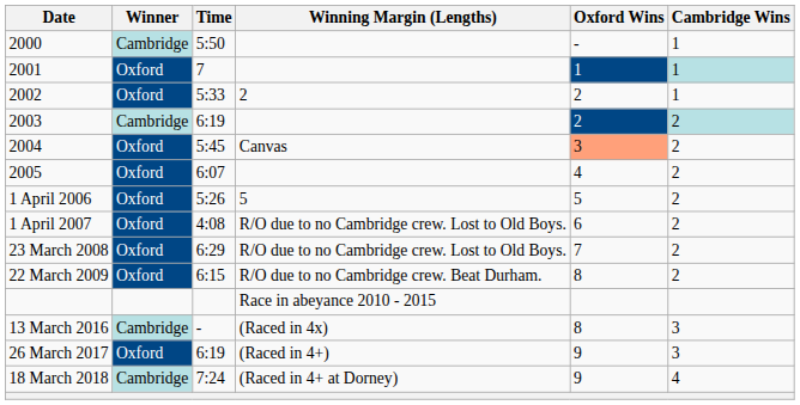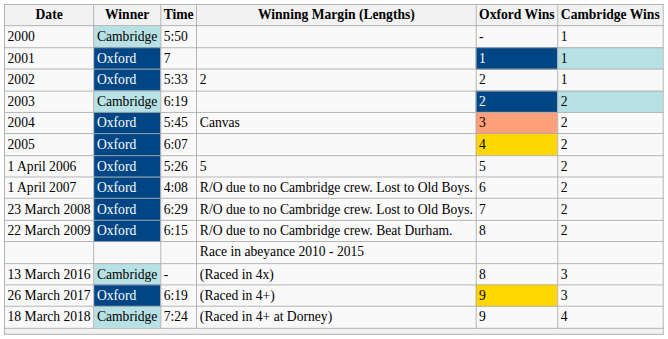2005 | Oxford Wins: no background -> gold background
26 March 2017 | Oxford Wins: no background -> gold background
